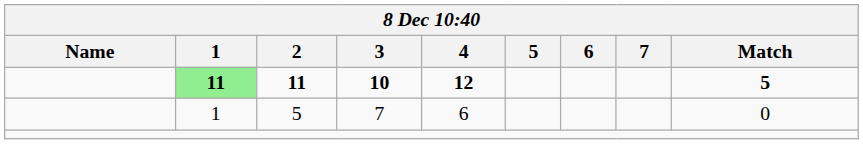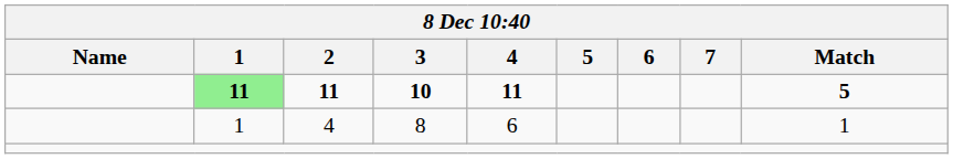row 3 | 4: 12 -> 11
row 4 | 2: 5 -> 4
row 4 | 3: 7 -> 8
row 4 | Match: 0 -> 1
